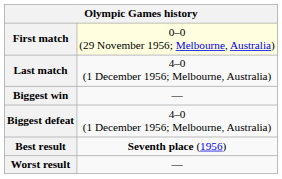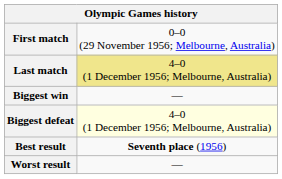First match | column 2: lightyellow background -> no background
Last match | column 2: no background -> khaki background
Biggest defeat | column 2: no background -> lightyellow background
